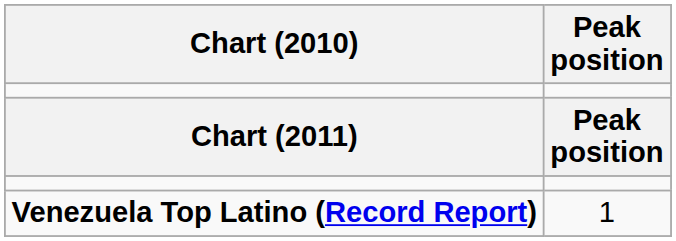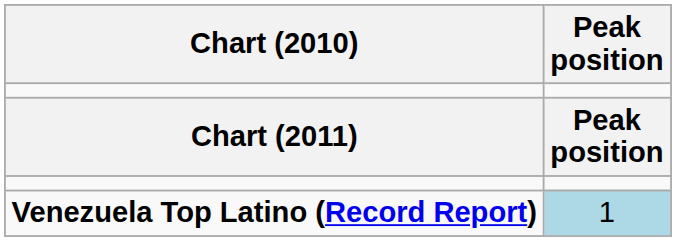row 5 | Peak position: no background -> lightblue background
